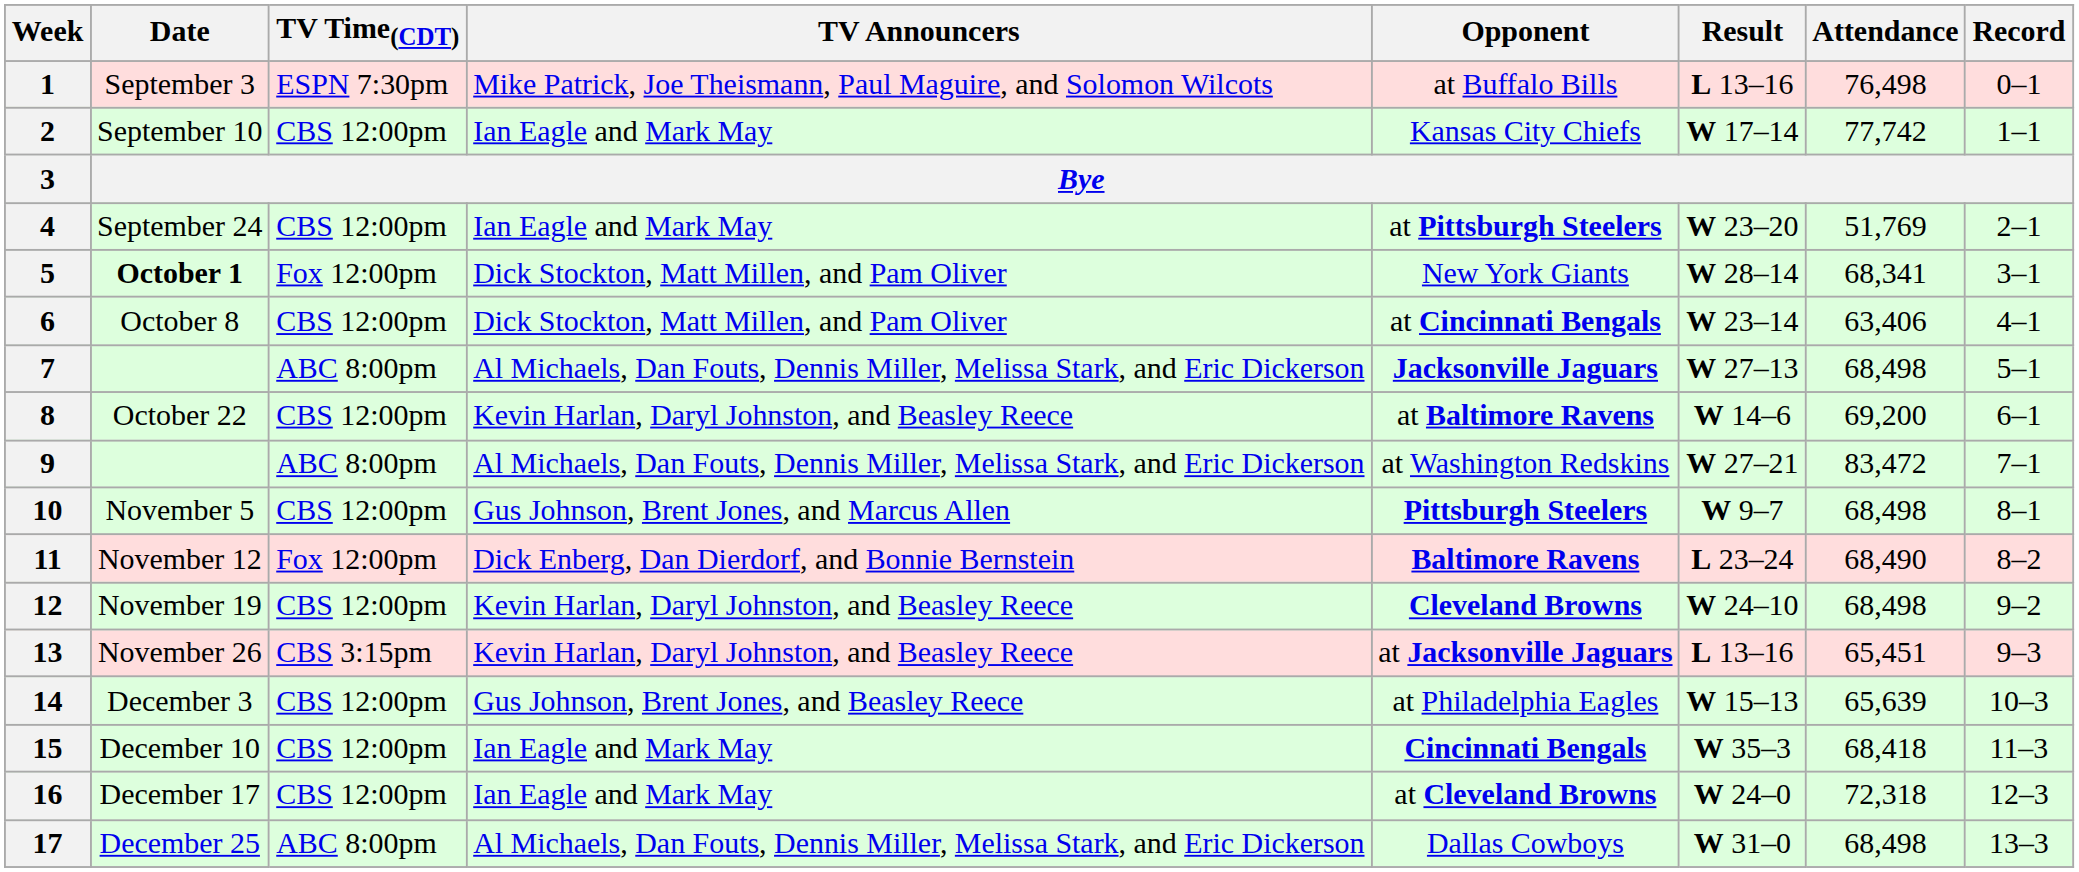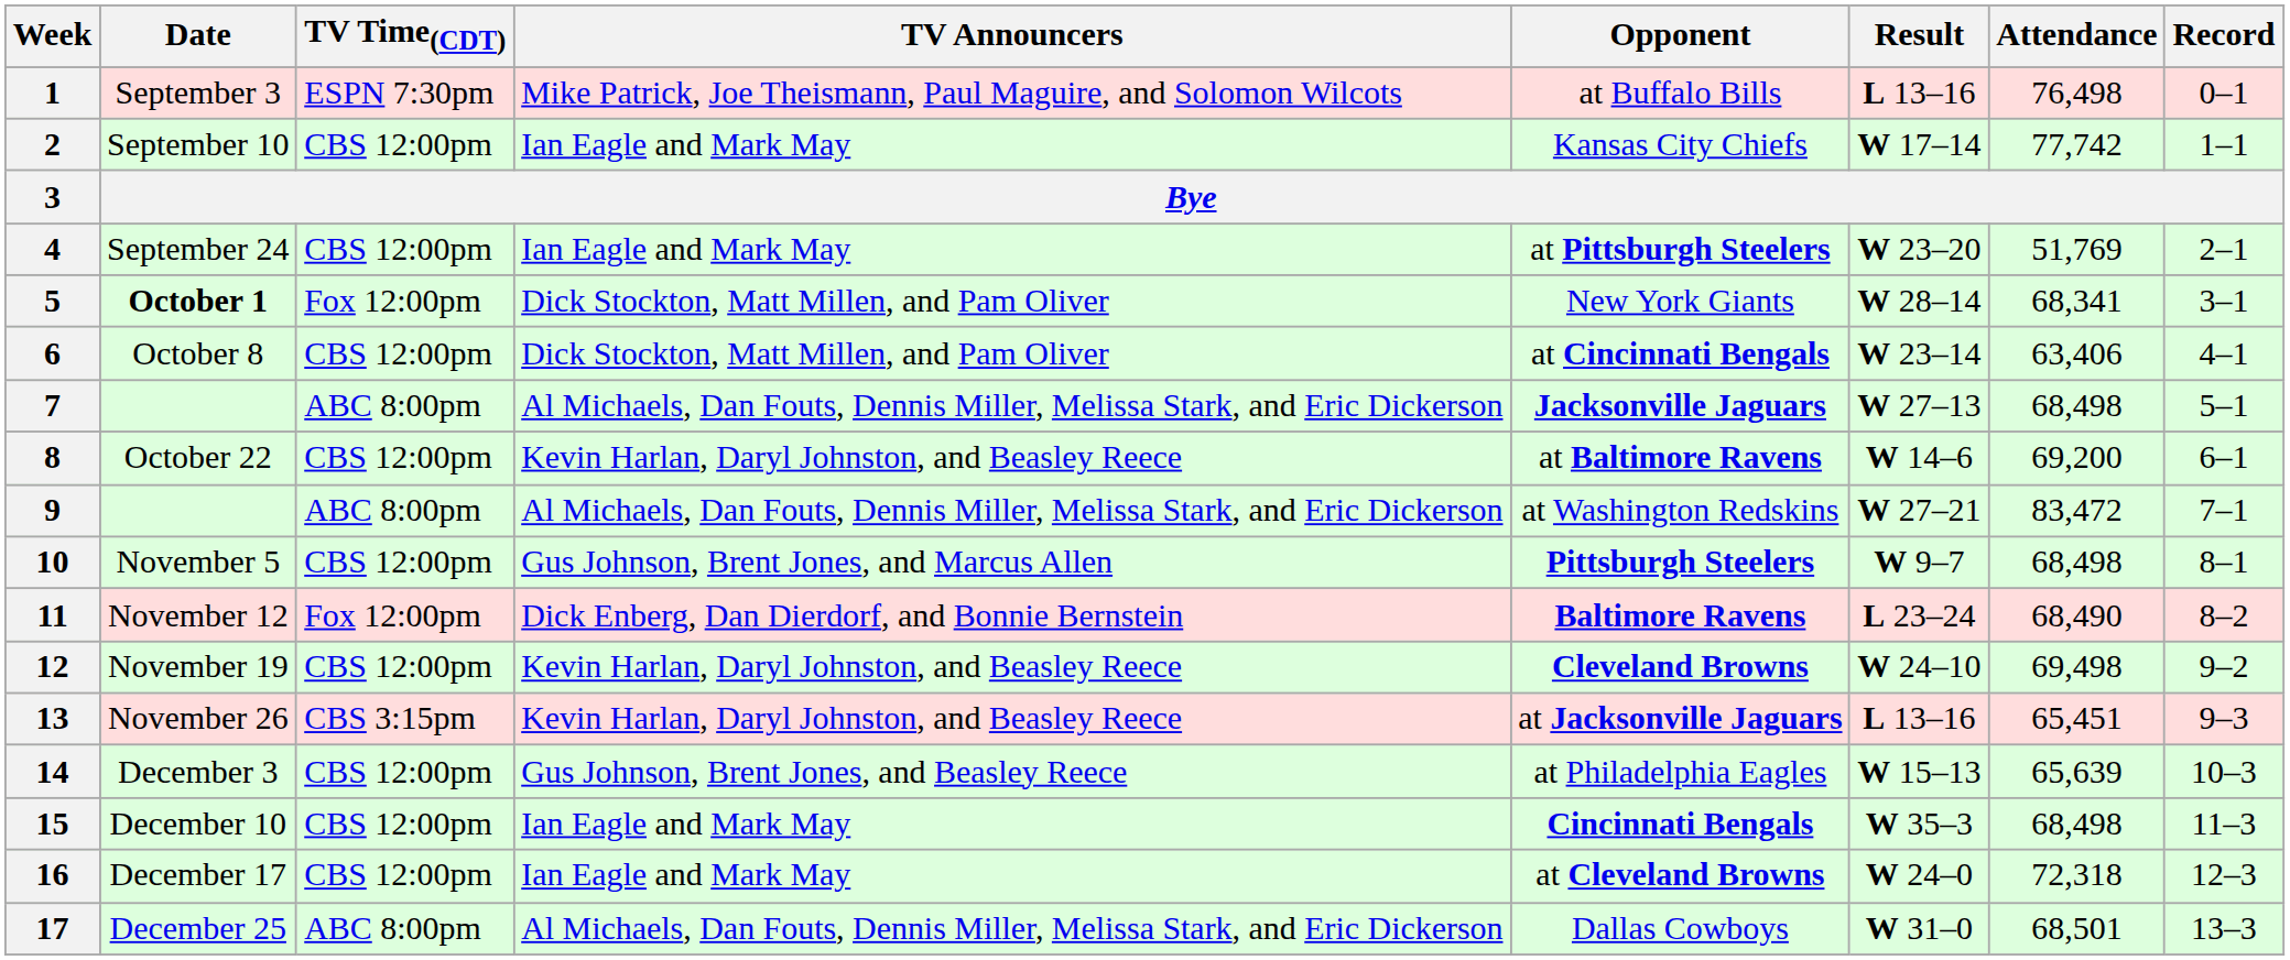12 | Attendance: 68,498 -> 69,498
15 | Attendance: 68,418 -> 68,498
17 | Attendance: 68,498 -> 68,501
